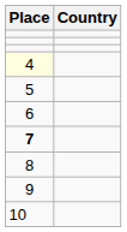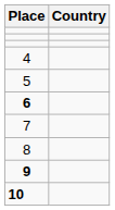row 5 | Place: lightyellow background -> no background
row 7 | Place: normal -> bold
row 8 | Place: bold -> normal
row 10 | Place: normal -> bold
row 11 | Place: normal -> bold
